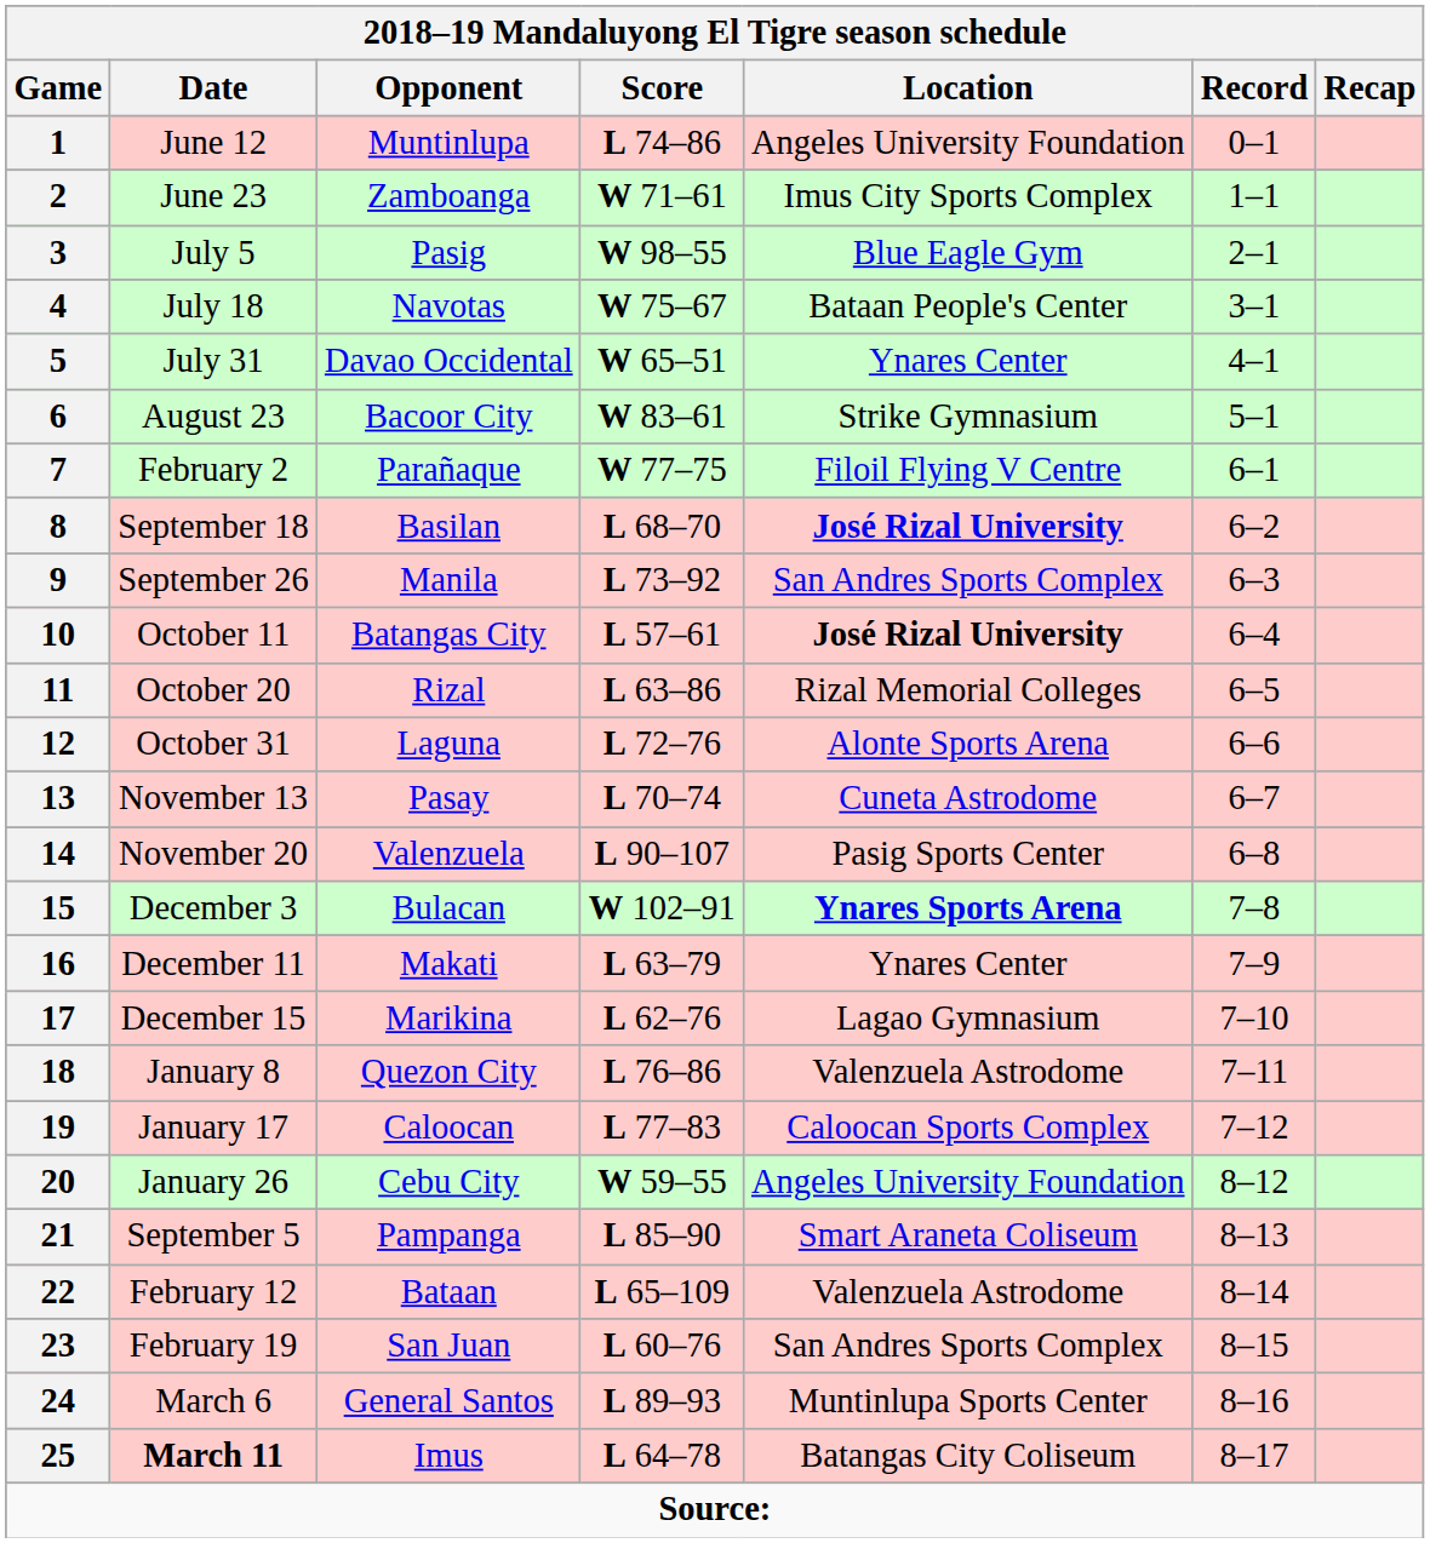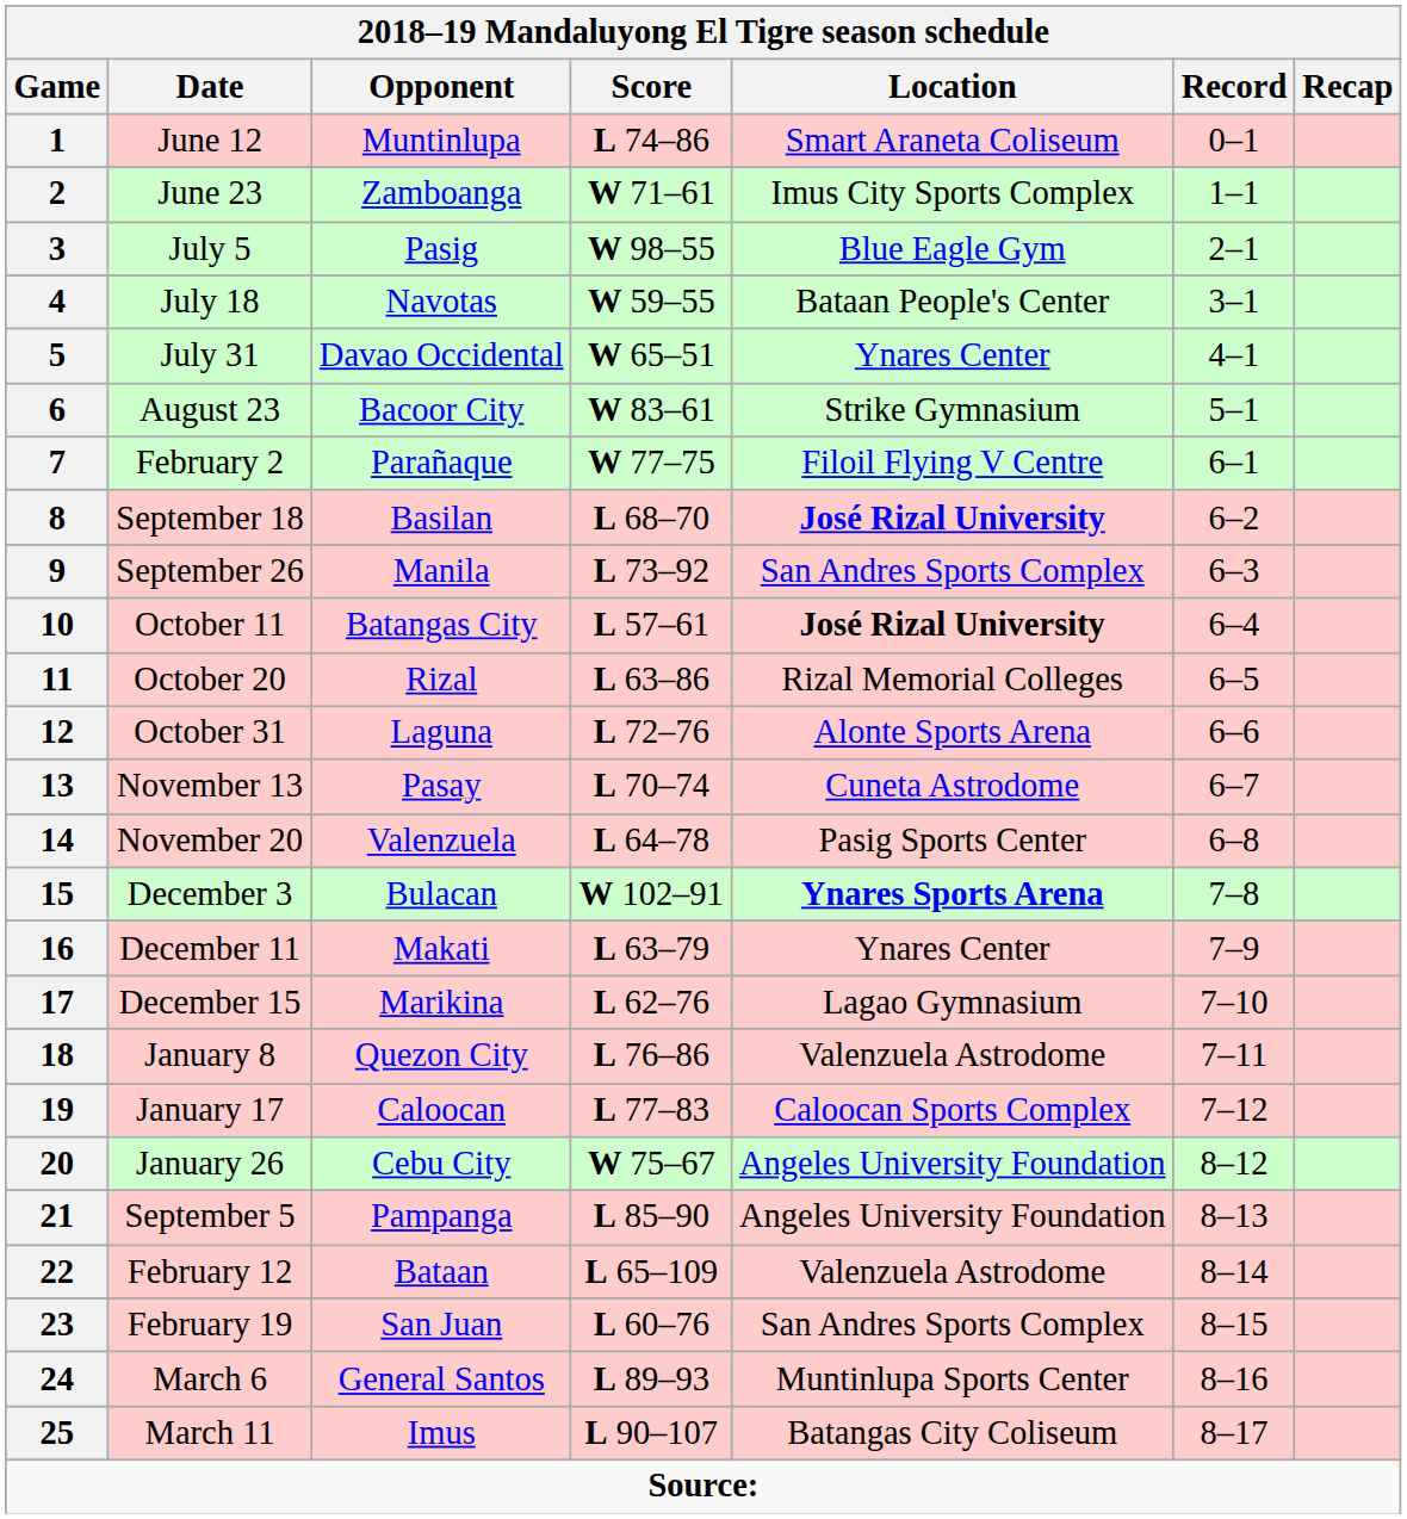1 | Location: Angeles University Foundation -> Smart Araneta Coliseum
4 | Score: W 75–67 -> W 59–55
14 | Score: L 90–107 -> L 64–78
20 | Score: W 59–55 -> W 75–67
21 | Location: Smart Araneta Coliseum -> Angeles University Foundation
25 | Date: bold -> normal
25 | Score: L 64–78 -> L 90–107
